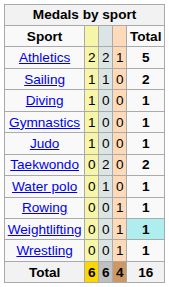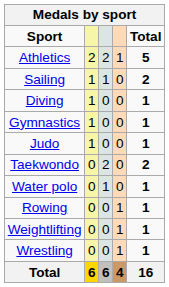Weightlifting | Total: paleturquoise background -> no background
